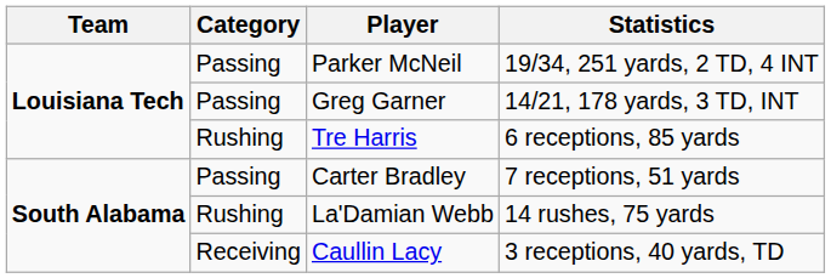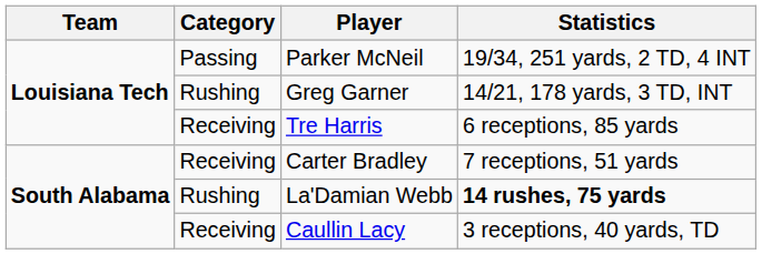Greg Garner | Category: Passing -> Rushing
Tre Harris | Category: Rushing -> Receiving
Carter Bradley | Category: Passing -> Receiving
La'Damian Webb | Statistics: normal -> bold
